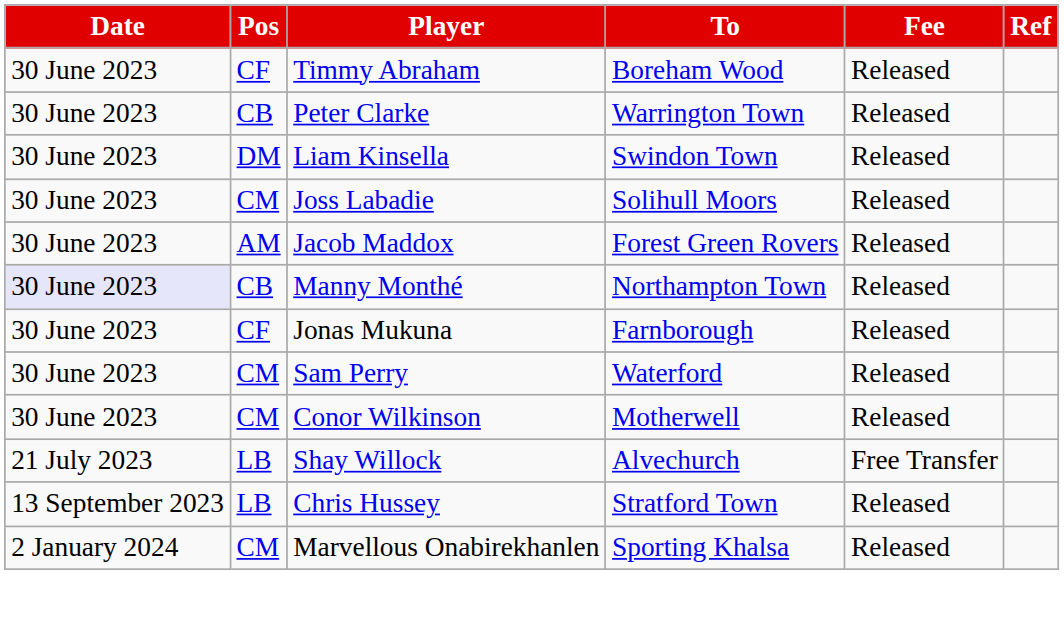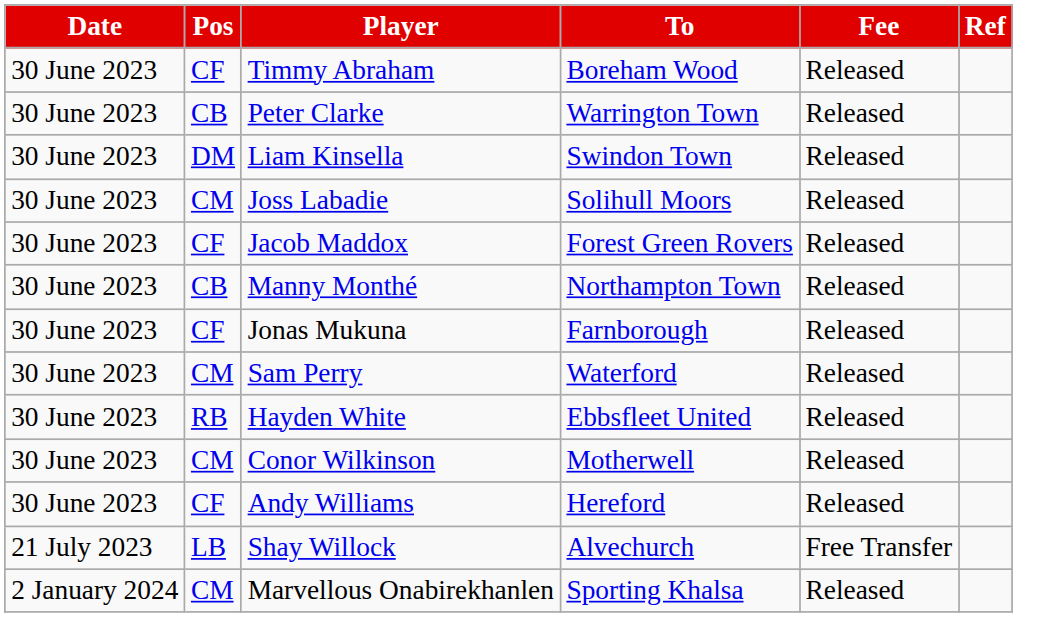Jacob Maddox | Pos: AM -> CF
Manny Monthé | Date: lavender background -> no background
+ row: 30 June 2023 | RB | Hayden White | Ebbsfleet United | Released
+ row: 30 June 2023 | CF | Andy Williams | Hereford | Released
- row: 13 September 2023 | LB | Chris Hussey | Stratford Town | Released
